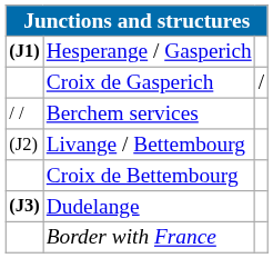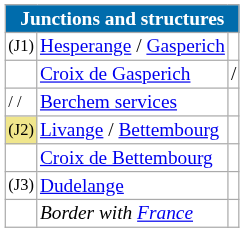Hesperange / Gasperich | column 1: bold -> normal
Livange / Bettembourg | column 1: no background -> khaki background
Dudelange | column 1: bold -> normal
